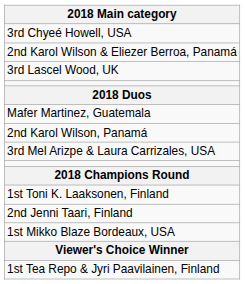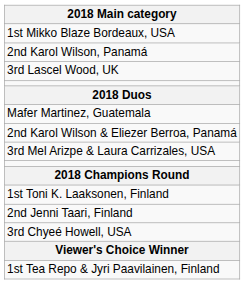row 2 | column 1: 3rd Chyeé Howell, USA -> 1st Mikko Blaze Bordeaux, USA
row 3 | column 1: 2nd Karol Wilson & Eliezer Berroa, Panamá -> 2nd Karol Wilson, Panamá
row 8 | column 1: 2nd Karol Wilson, Panamá -> 2nd Karol Wilson & Eliezer Berroa, Panamá
row 14 | column 1: 1st Mikko Blaze Bordeaux, USA -> 3rd Chyeé Howell, USA
